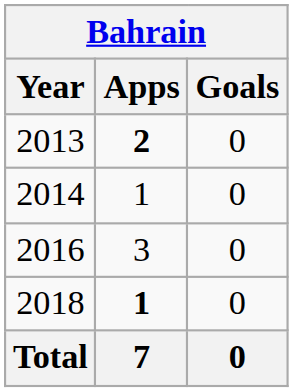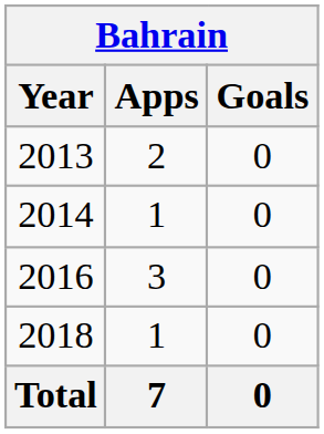2013 | Apps: bold -> normal
2018 | Apps: bold -> normal
